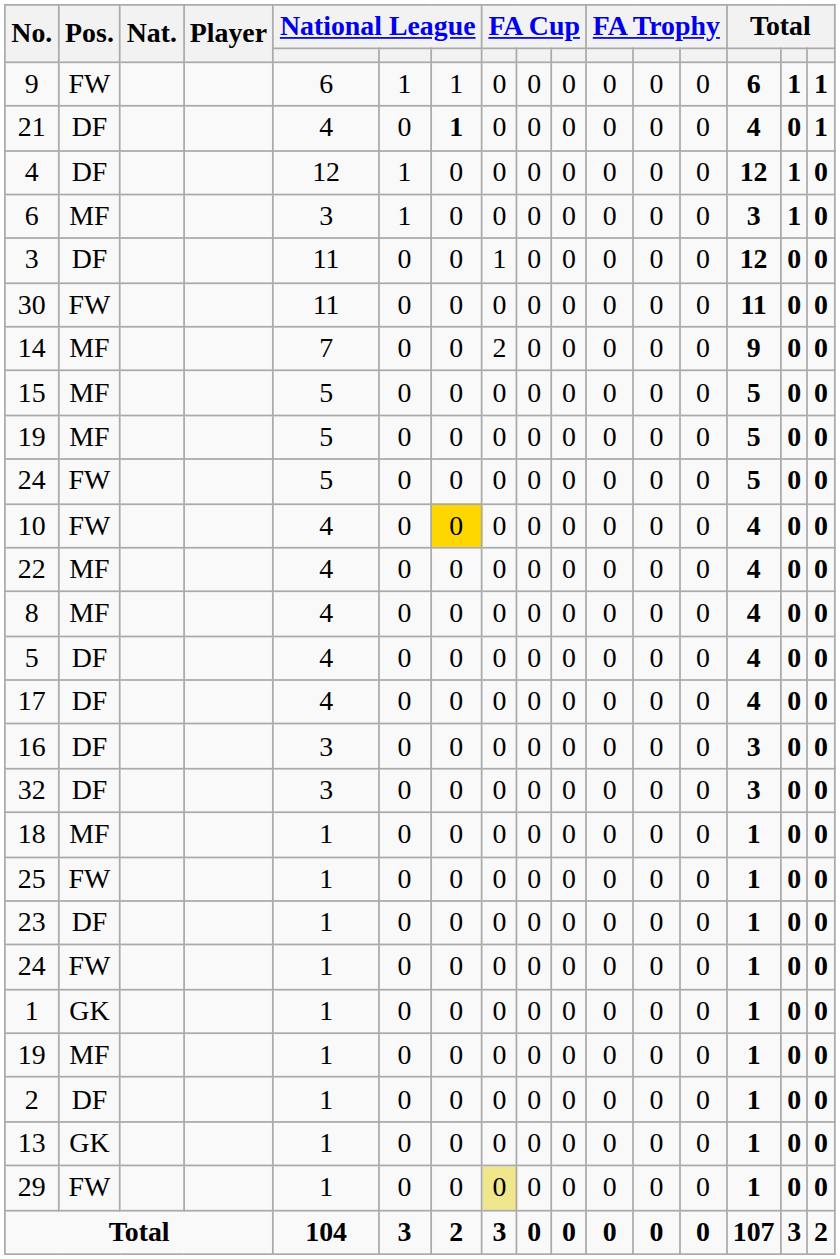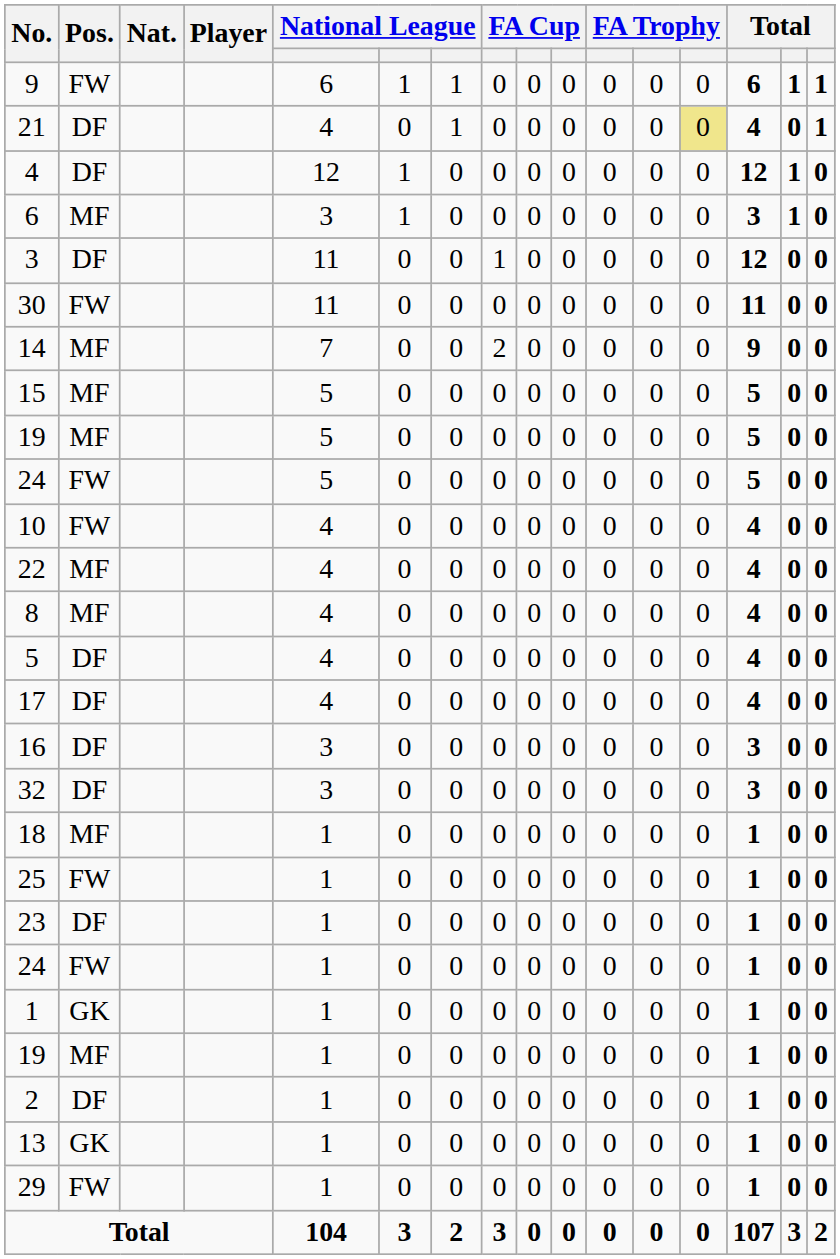21 | column 7: bold -> normal
21 | column 13: no background -> khaki background
10 | column 7: gold background -> no background
29 | column 8: khaki background -> no background
